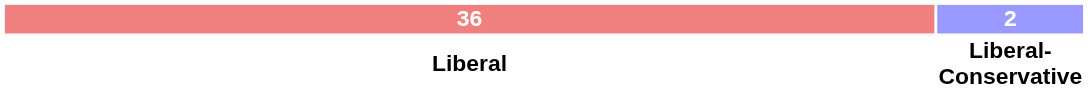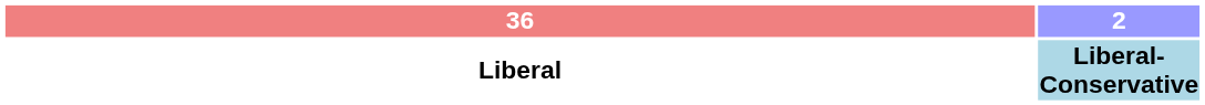Liberal | 2: no background -> lightblue background
